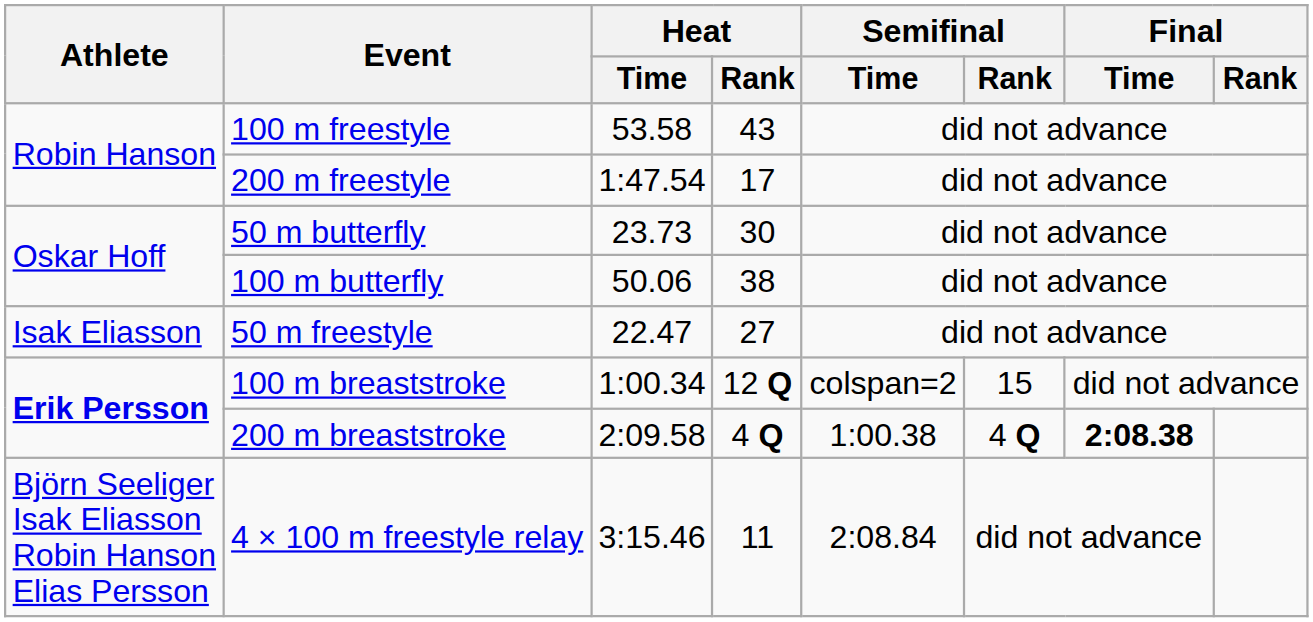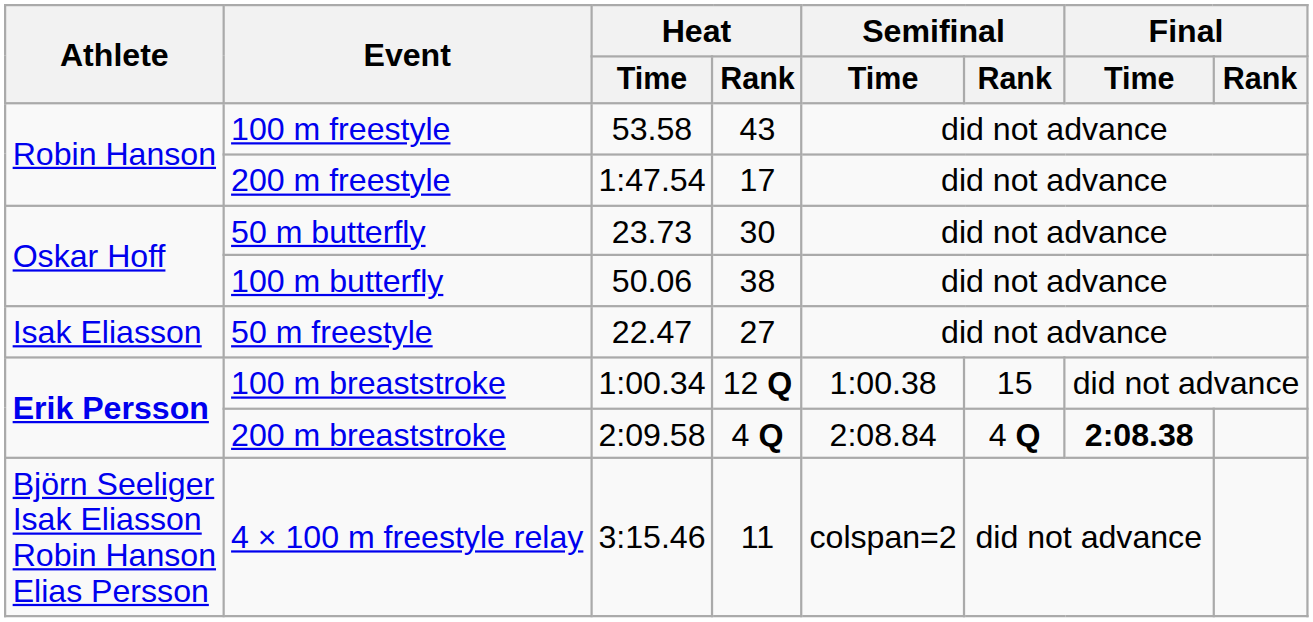100 m breaststroke | Semifinal / Time: colspan=2 -> 1:00.38
200 m breaststroke | Semifinal / Time: 1:00.38 -> 2:08.84
4 × 100 m freestyle relay | Semifinal / Time: 2:08.84 -> colspan=2
